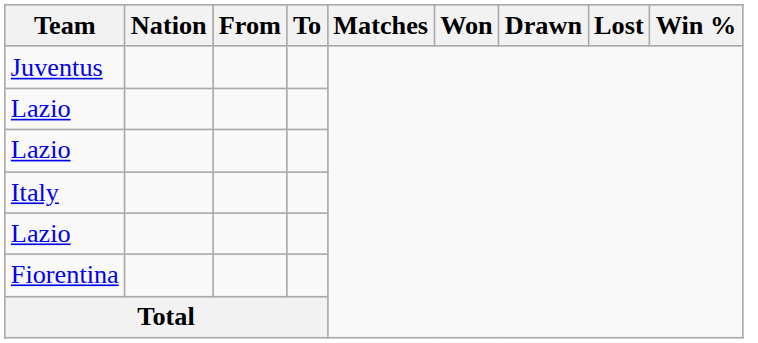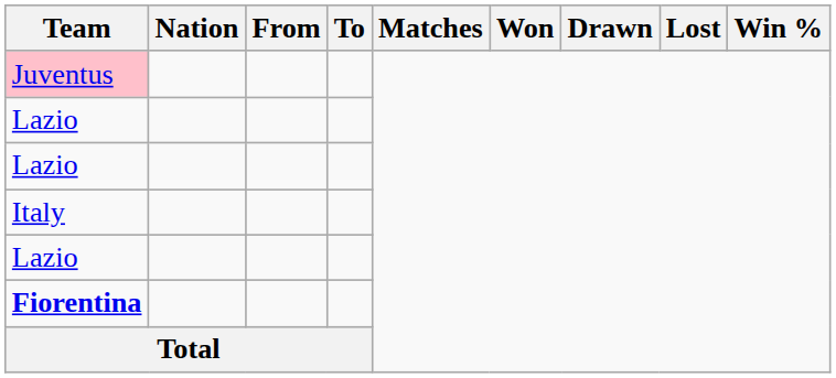Juventus | Team: no background -> pink background
Fiorentina | Team: normal -> bold
